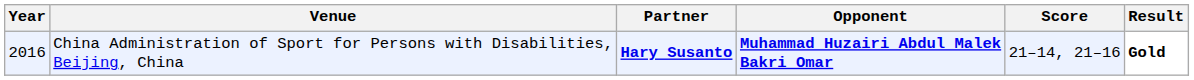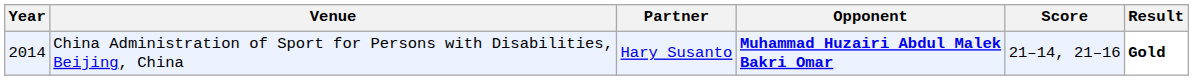row 2 | Year: 2016 -> 2014
row 2 | Partner: bold -> normal
